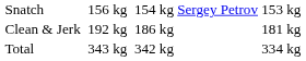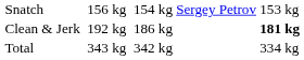Clean & Jerk | column 5: normal -> bold
